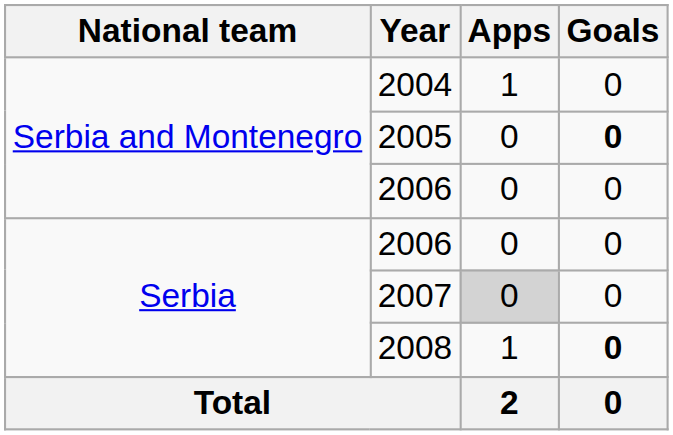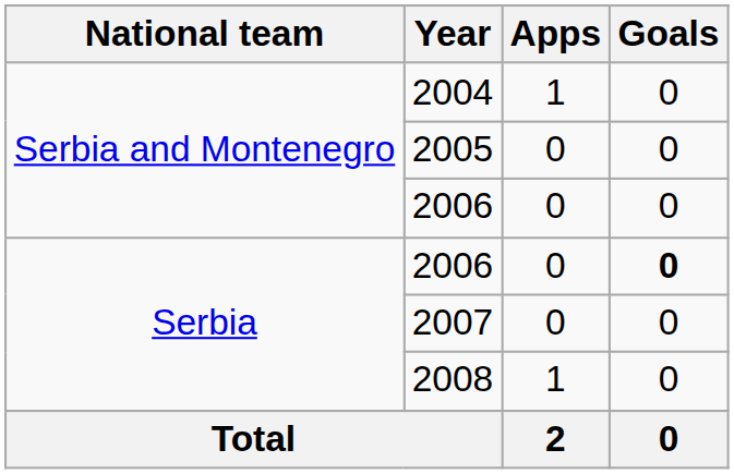2005 | Goals: bold -> normal
Serbia / 2006 | Goals: normal -> bold
2007 | Apps: lightgrey background -> no background
2008 | Goals: bold -> normal
